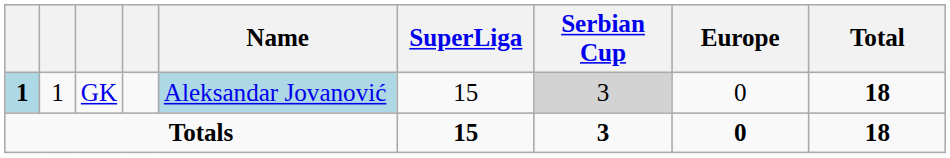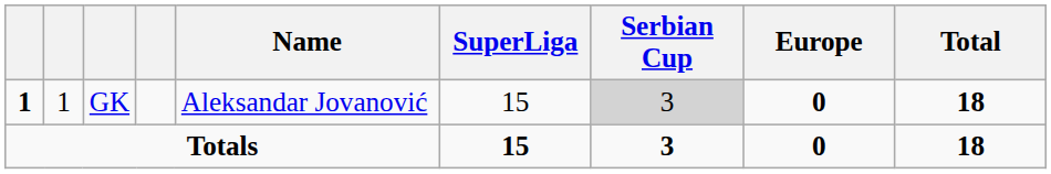row 2 | column 1: lightblue background -> no background
row 2 | Name: lightblue background -> no background
row 2 | Europe: normal -> bold
